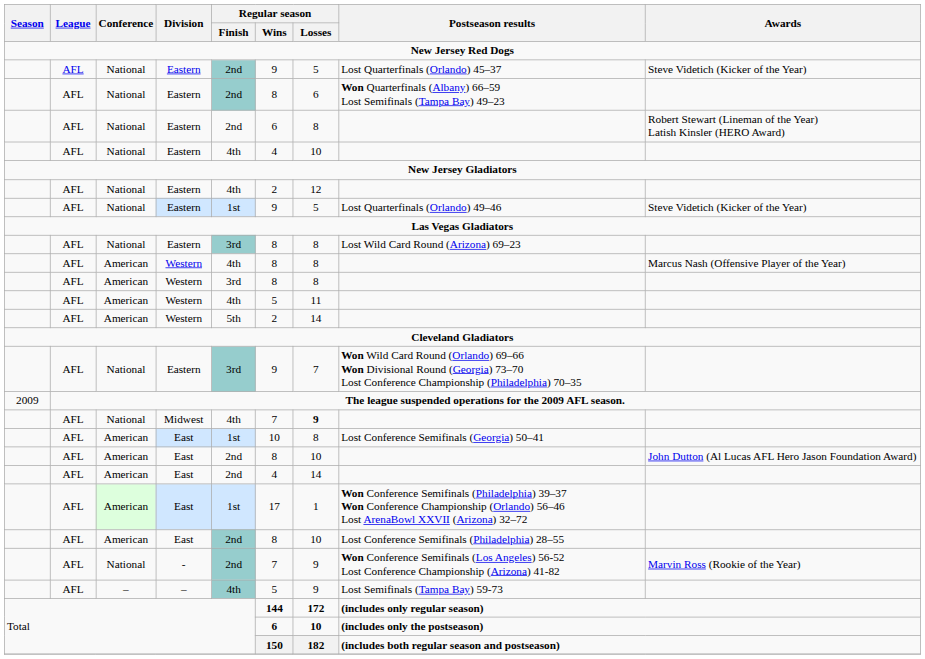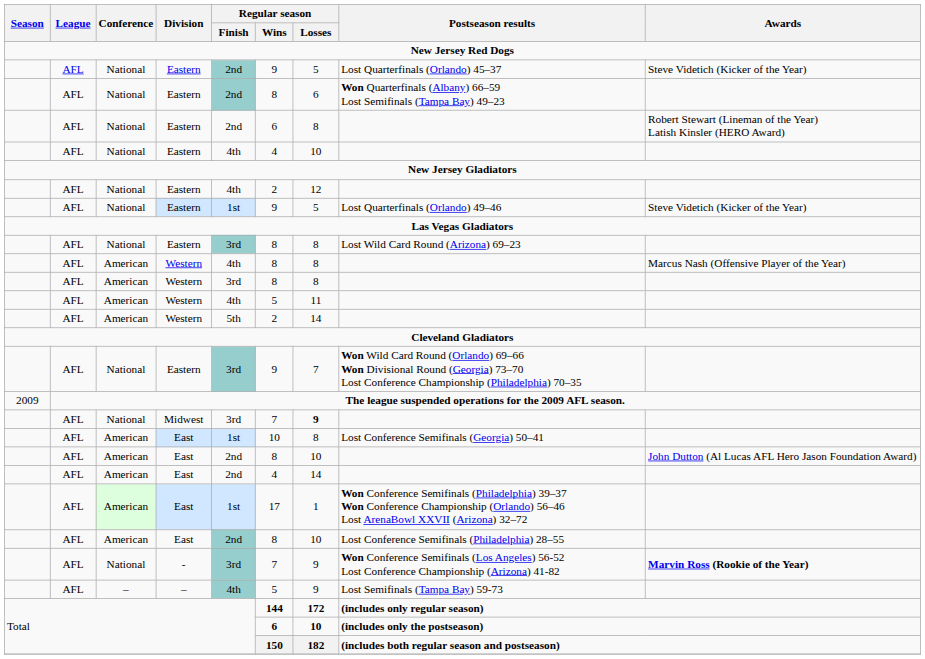Midwest | Regular season / Finish: 4th -> 3rd
- | Regular season / Finish: 2nd -> 3rd
- | Awards: normal -> bold
